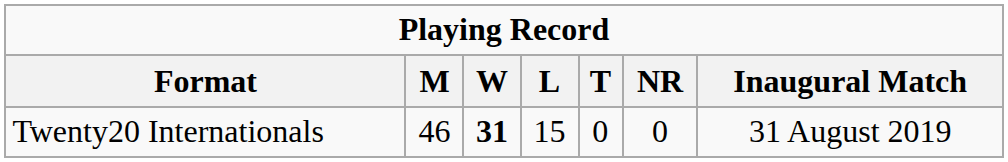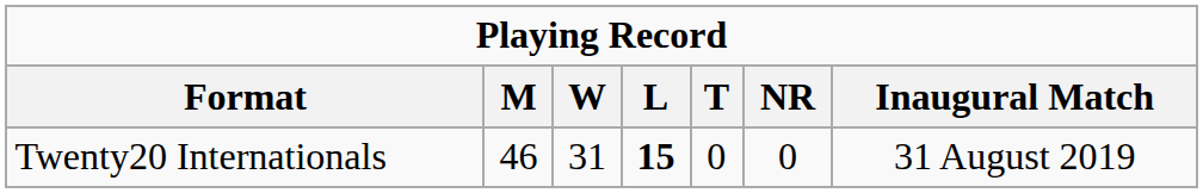Twenty20 Internationals | W: bold -> normal
Twenty20 Internationals | L: normal -> bold
